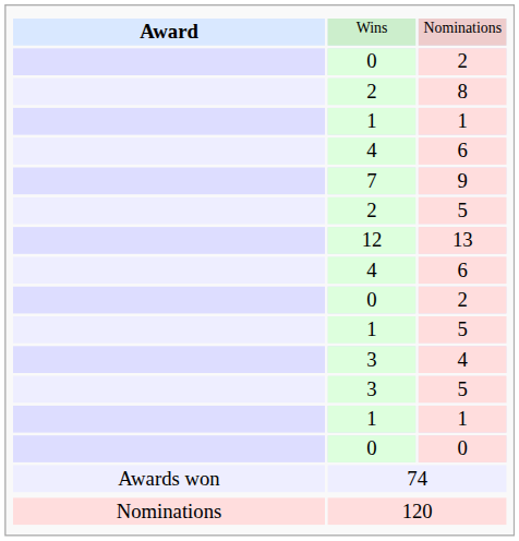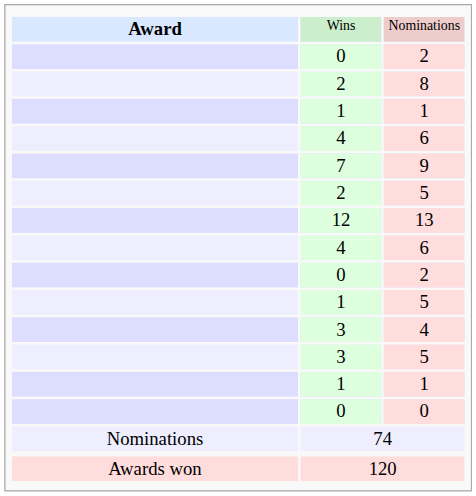74 | column 1: Awards won -> Nominations
120 | column 1: Nominations -> Awards won
